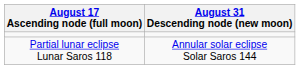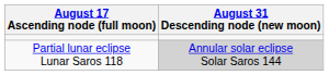Partial lunar eclipse Lunar Saros 118 | August 31 Descending node (new moon): no background -> lightgrey background
